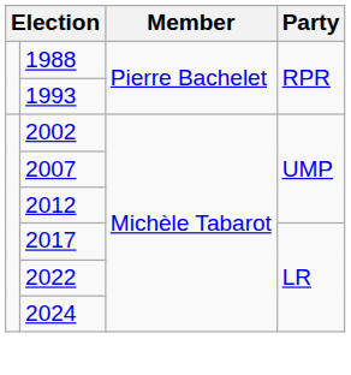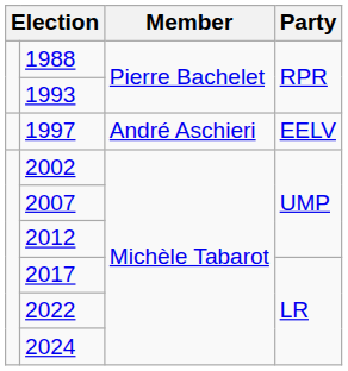+ row: 1997 | André Aschieri | EELV
